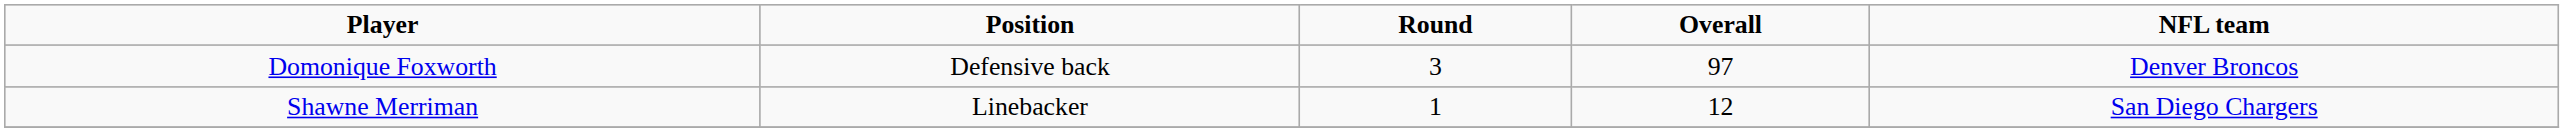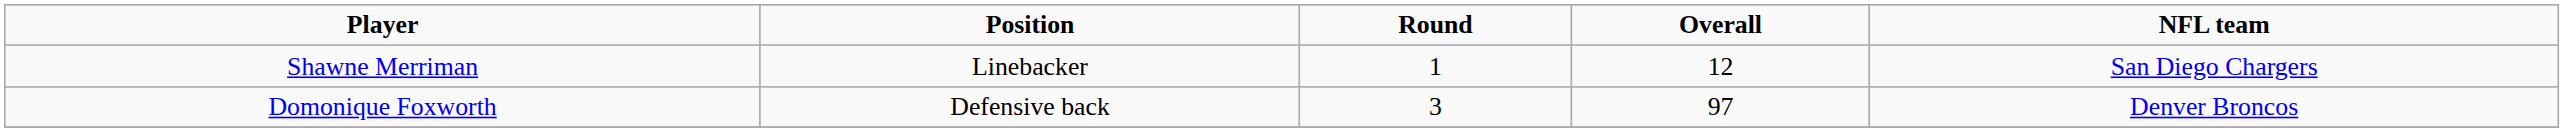rows swapped: Shawne Merriman <-> Domonique Foxworth
